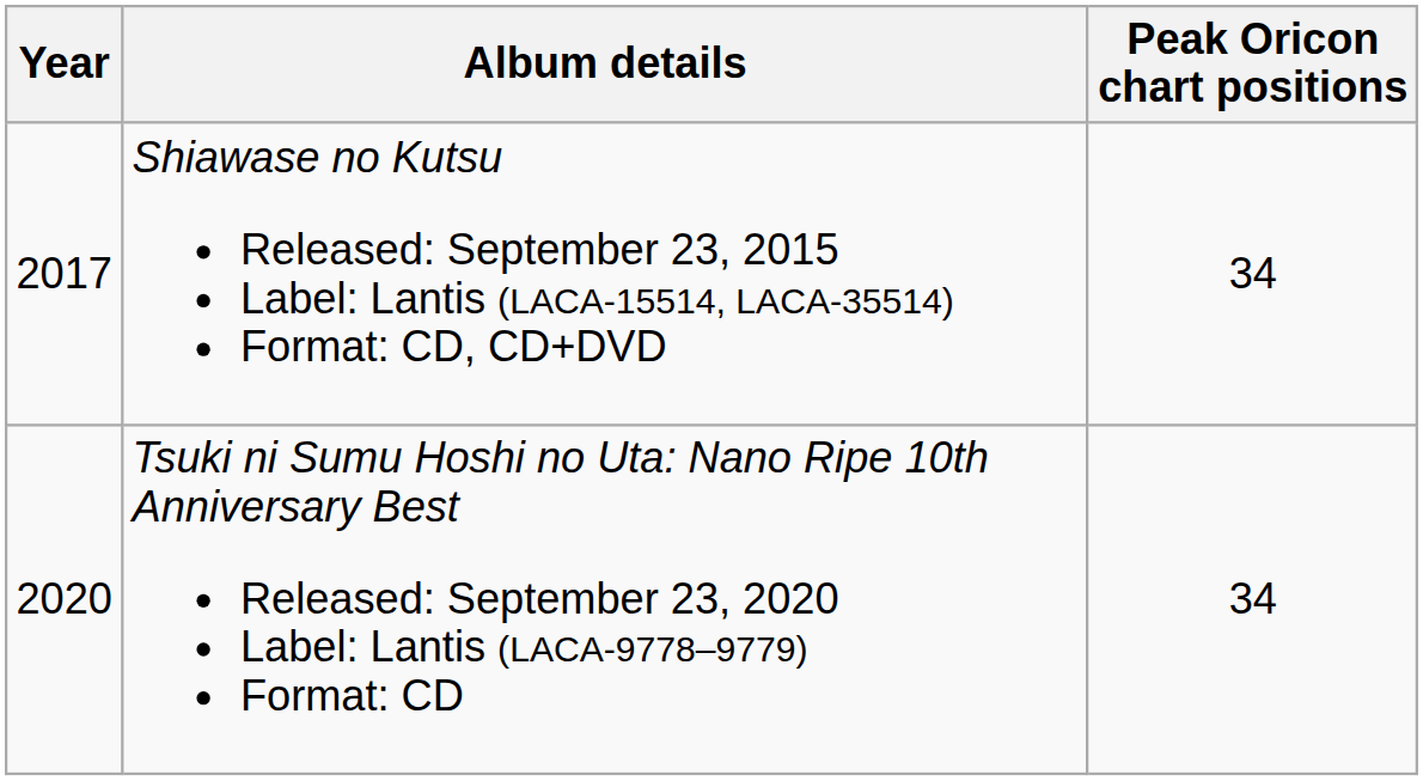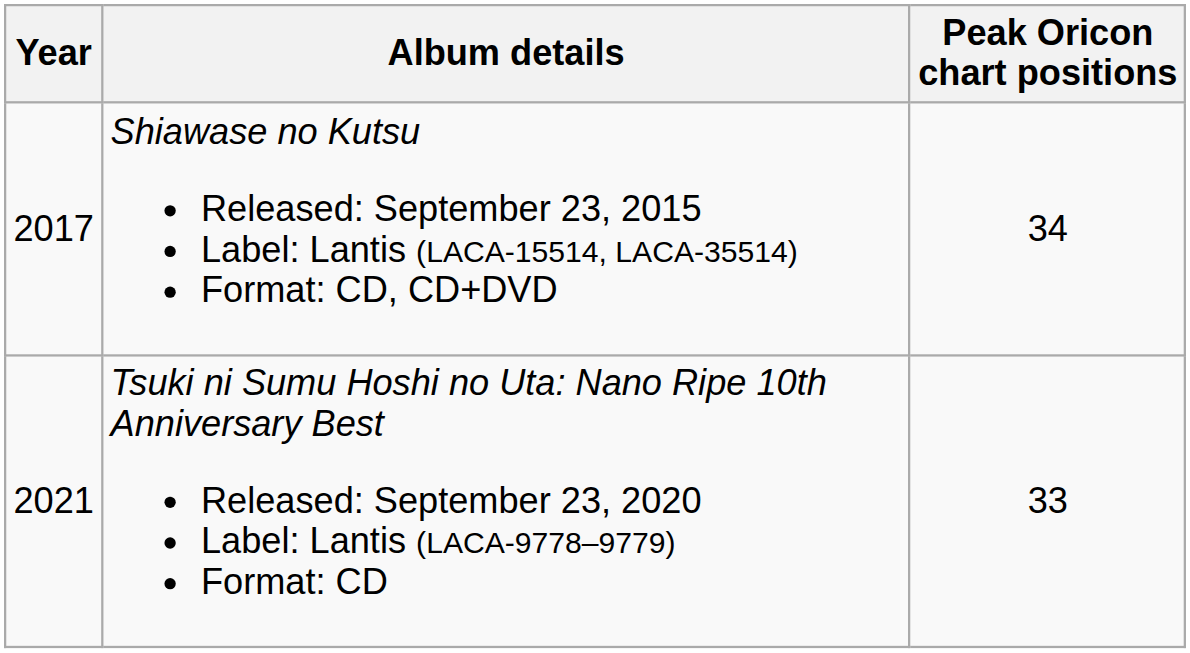row 3 | Year: 2020 -> 2021
row 3 | Peak Oricon chart positions: 34 -> 33
